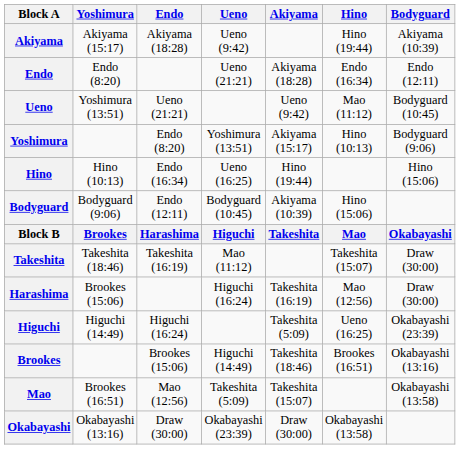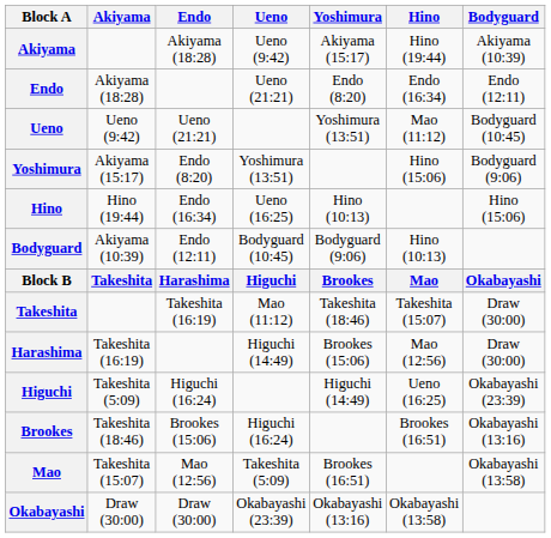columns swapped: Akiyama <-> Yoshimura
row 5 | Hino: Hino (10:13) -> Hino (15:06)
row 7 | Hino: Hino (15:06) -> Hino (10:13)
row 10 | Ueno: Higuchi (16:24) -> Higuchi (14:49)
row 12 | Ueno: Higuchi (14:49) -> Higuchi (16:24)
